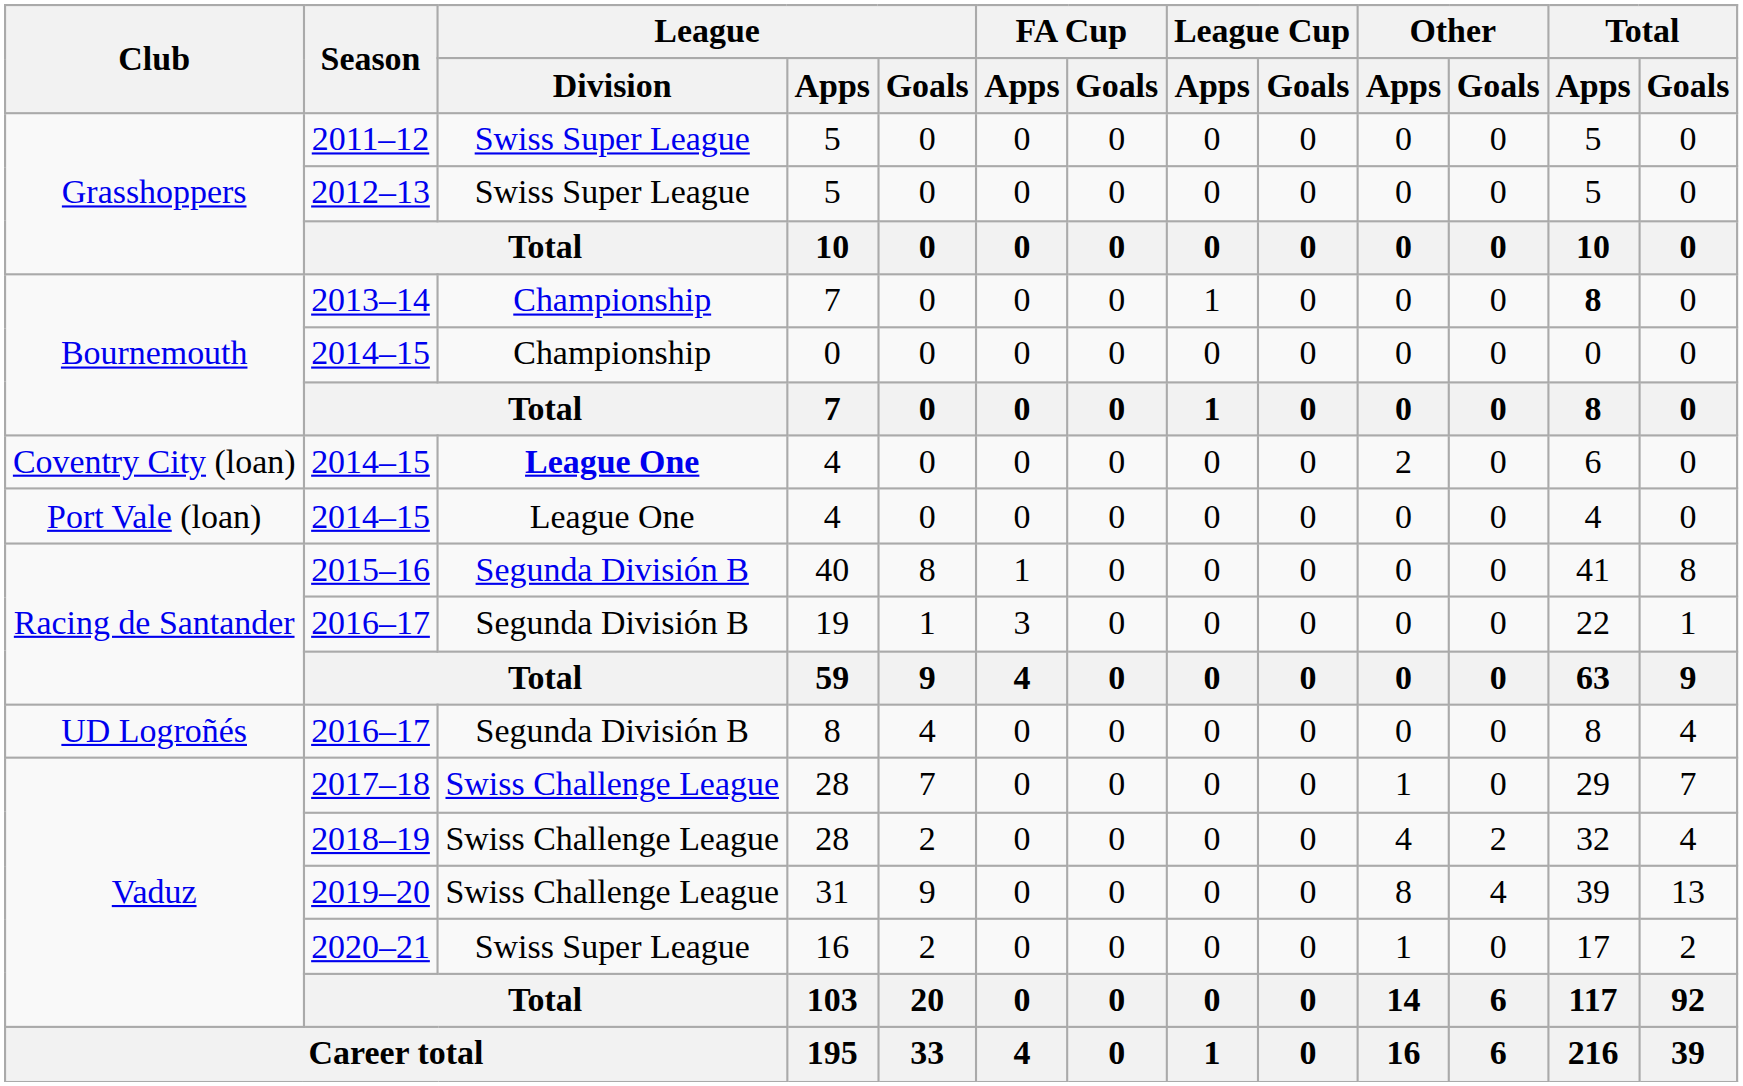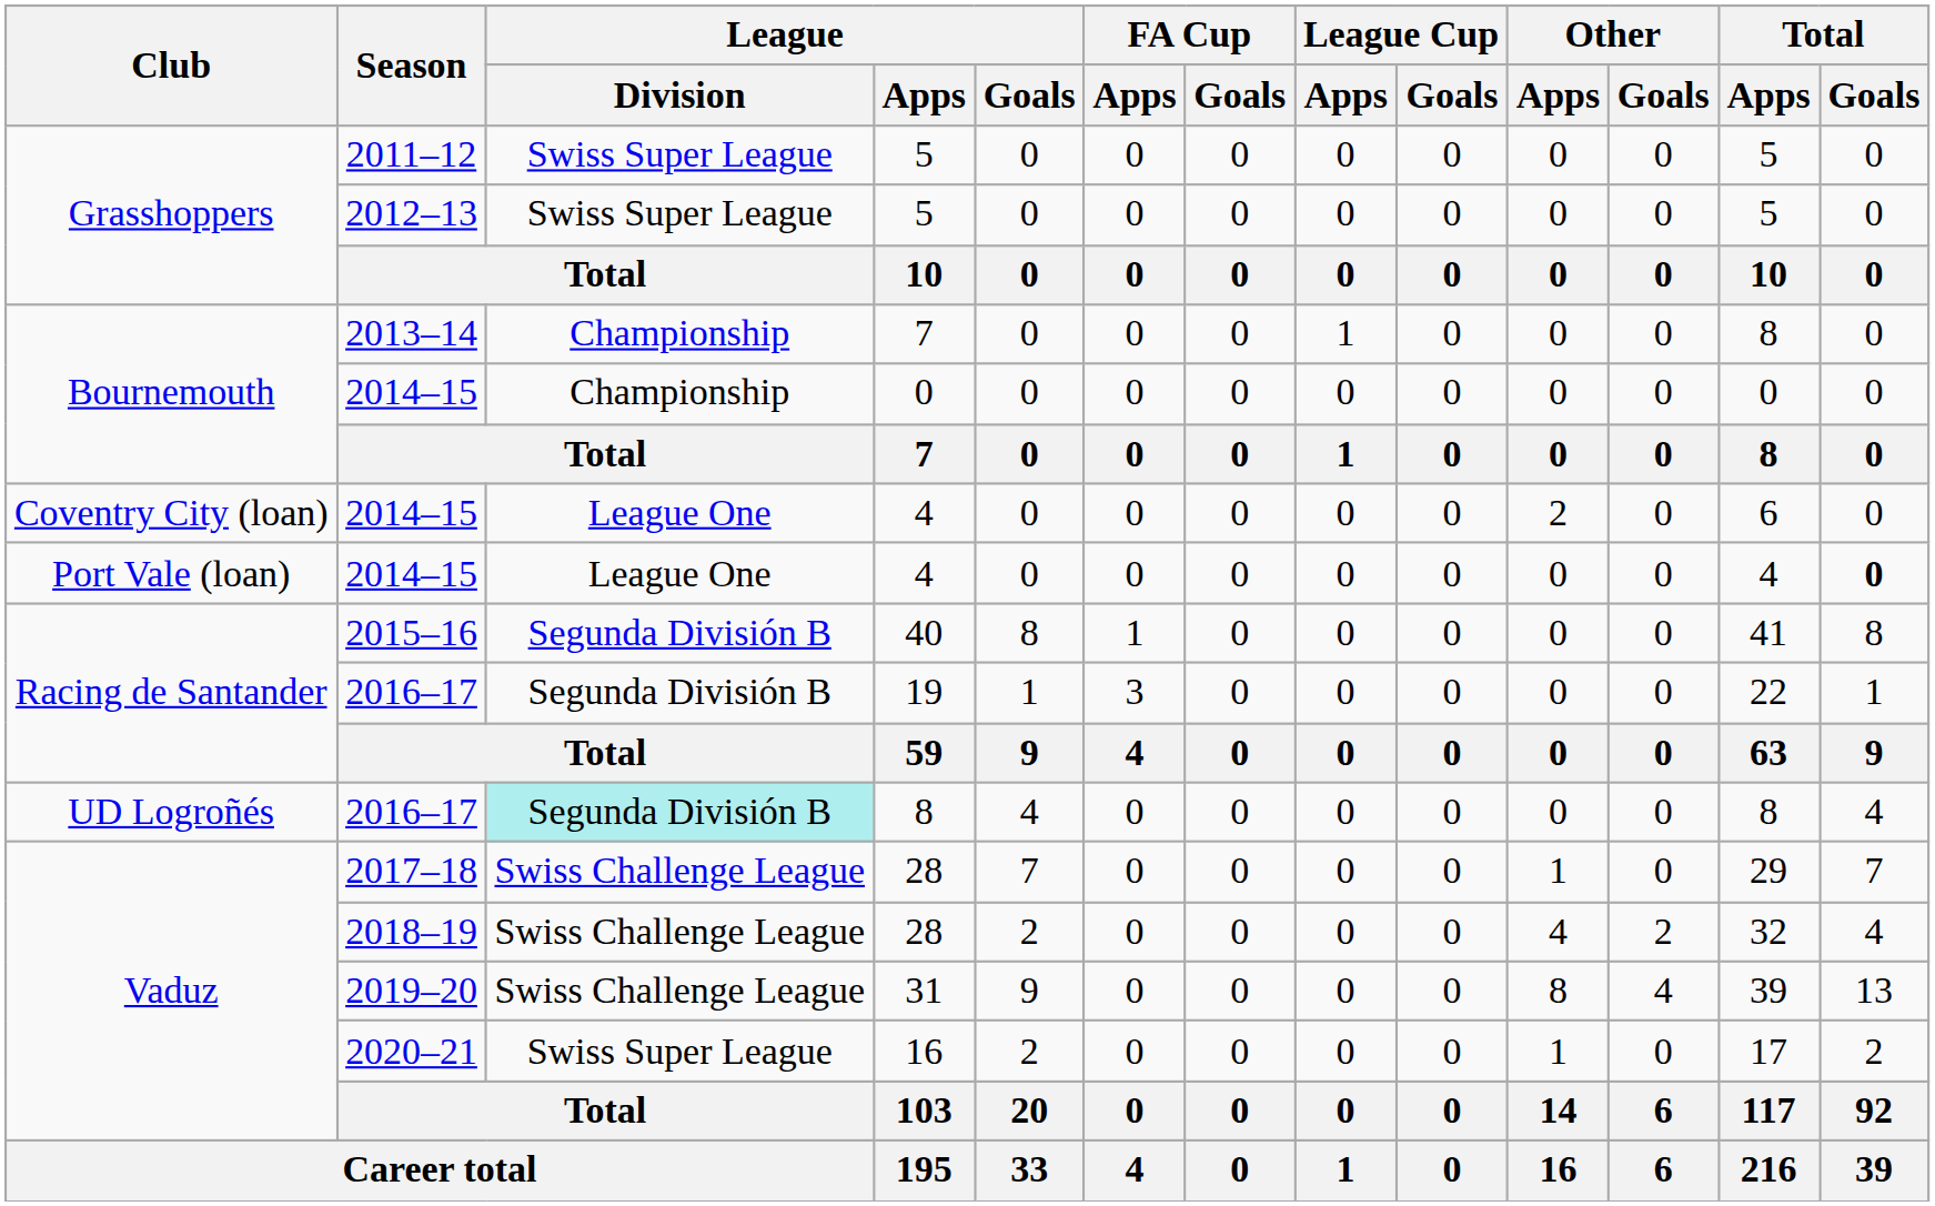2013–14 | Total / Apps: bold -> normal
Coventry City (loan) / 2014–15 | League / Division: bold -> normal
Port Vale (loan) / 2014–15 | Total / Goals: normal -> bold
UD Logroñés / 2016–17 | League / Division: no background -> paleturquoise background
